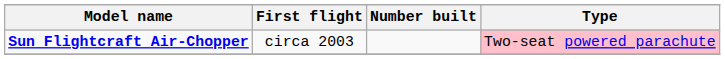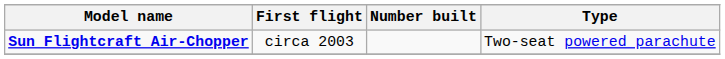Sun Flightcraft Air-Chopper | Type: pink background -> no background
